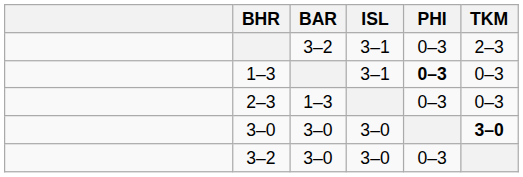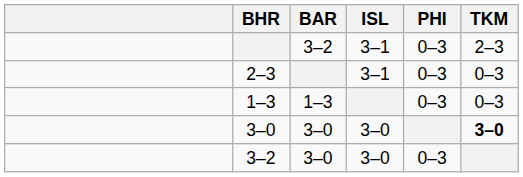row 3 | BHR: 1–3 -> 2–3
row 3 | PHI: bold -> normal
row 4 | BHR: 2–3 -> 1–3
